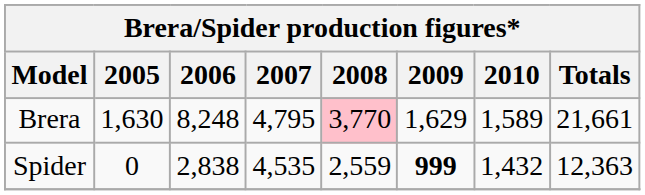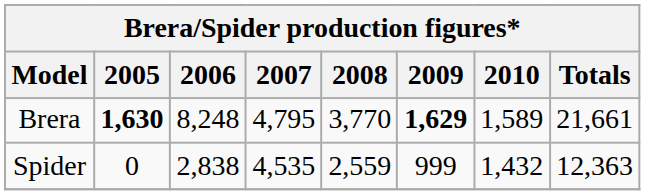Brera | 2005: normal -> bold
Brera | 2008: pink background -> no background
Brera | 2009: normal -> bold
Spider | 2009: bold -> normal
